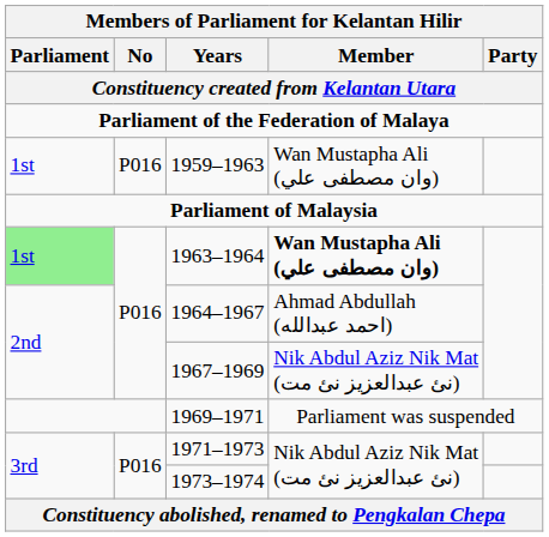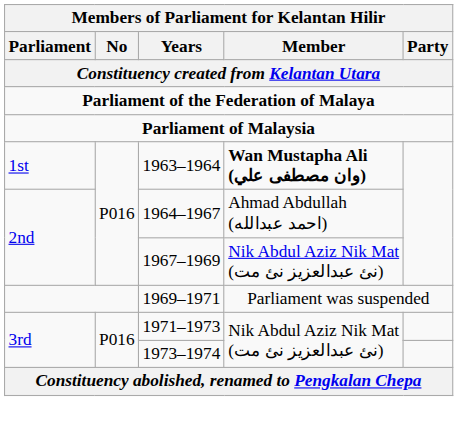- row: 1st | P016 | 1959–1963 | Wan Mustapha Ali (وان مصطفى علي)
1963–1964 | Parliament: lightgreen background -> no background
